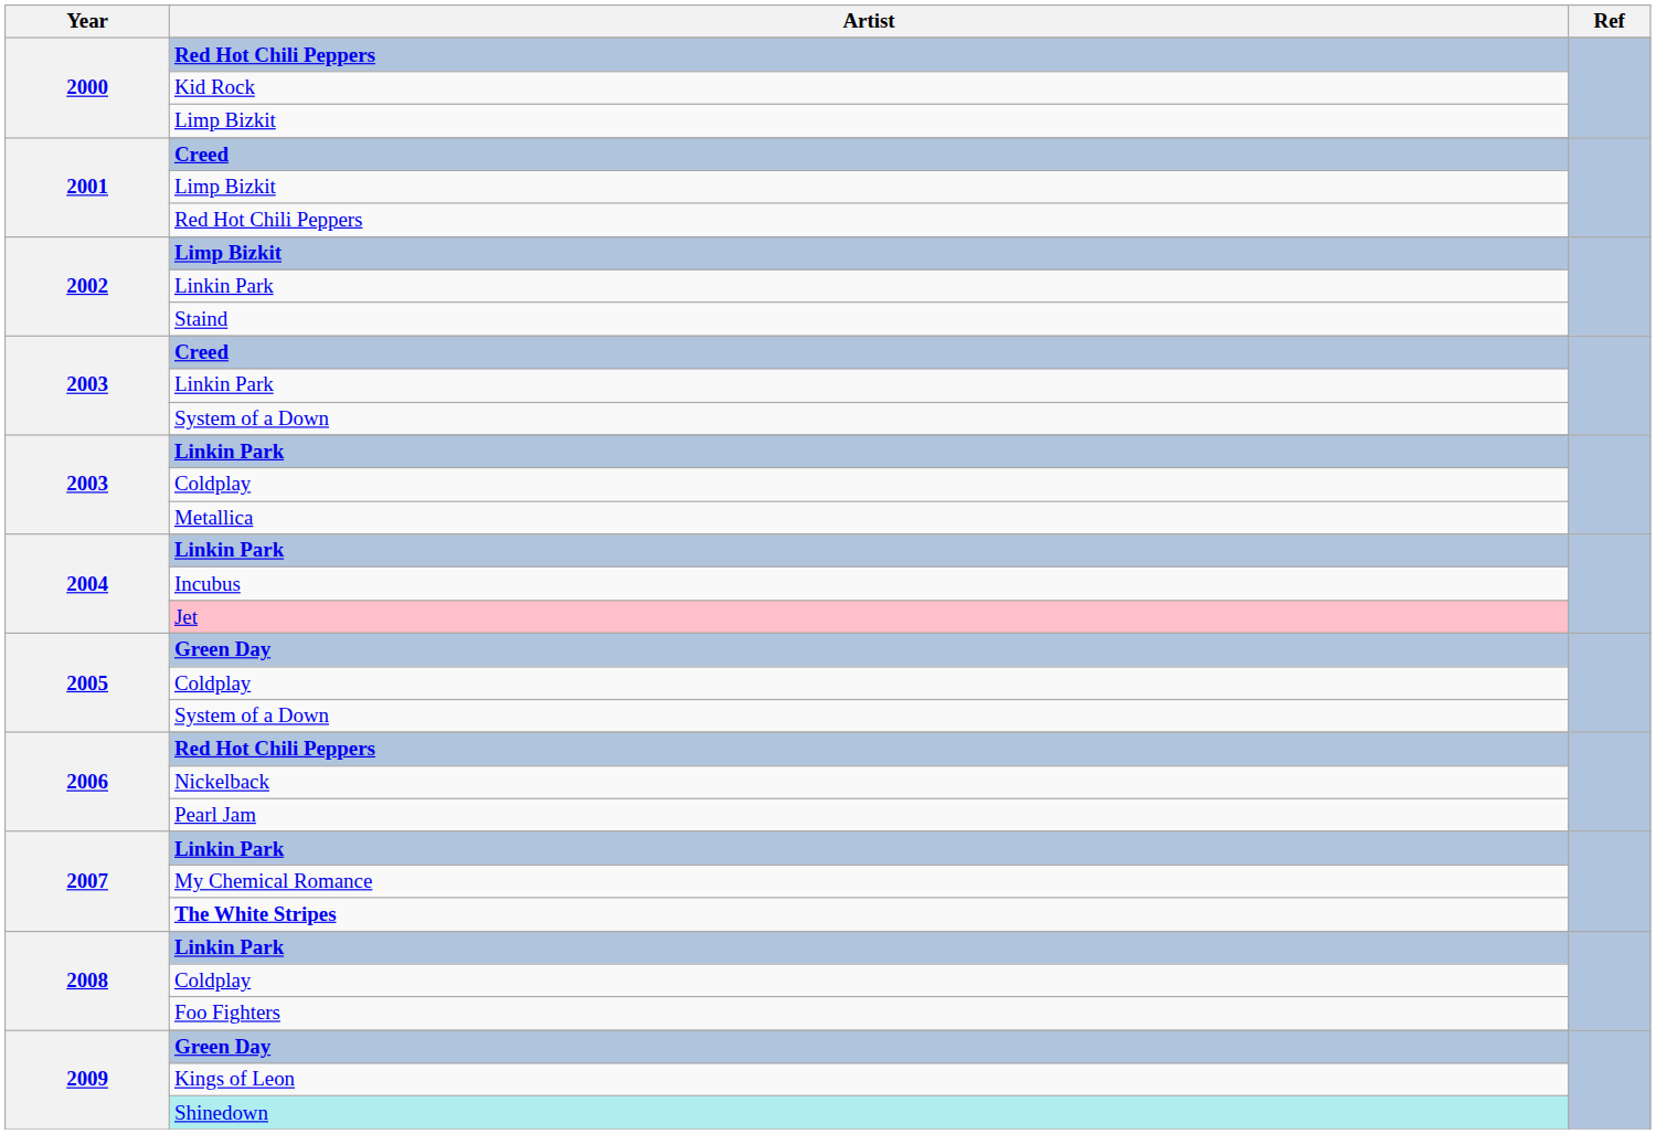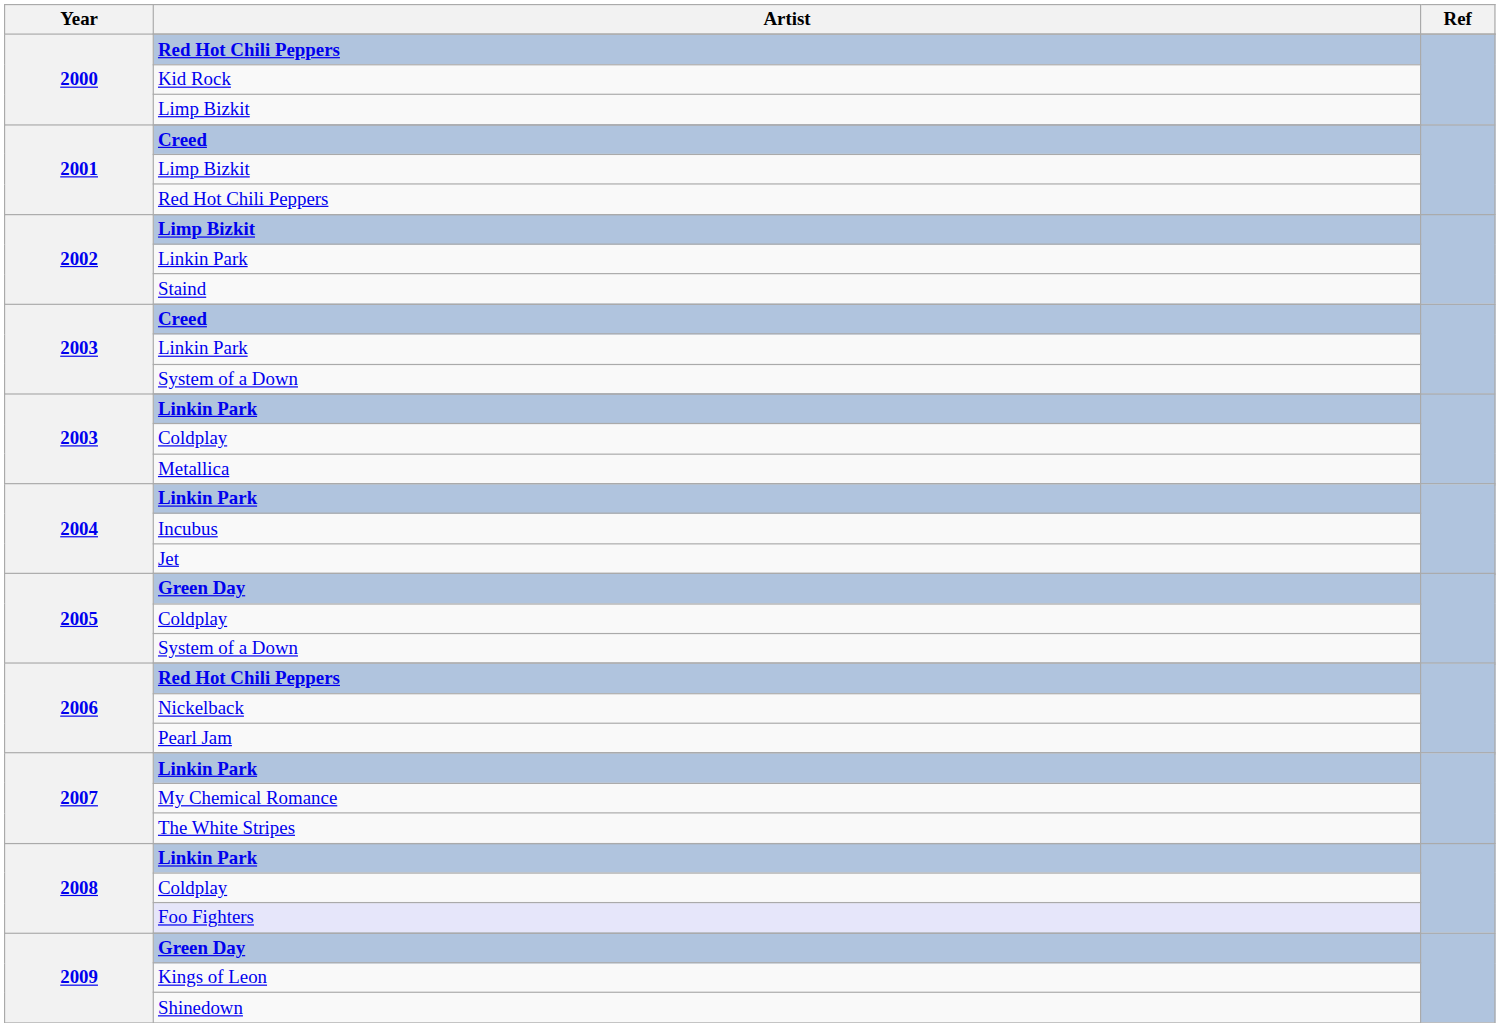Jet | Artist: pink background -> no background
The White Stripes | Artist: bold -> normal
Foo Fighters | Artist: no background -> lavender background
Shinedown | Artist: paleturquoise background -> no background
